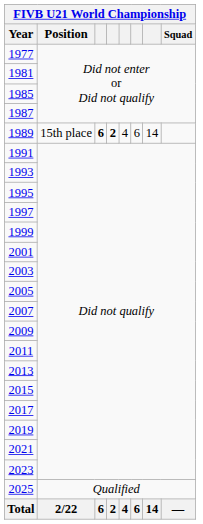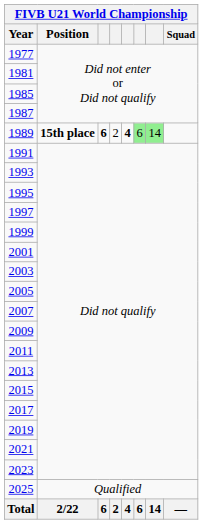1989 | Position: normal -> bold
1989 | column 4: bold -> normal
1989 | column 5: normal -> bold
1989 | column 6: no background -> lightgreen background
1989 | column 7: no background -> lightgreen background
